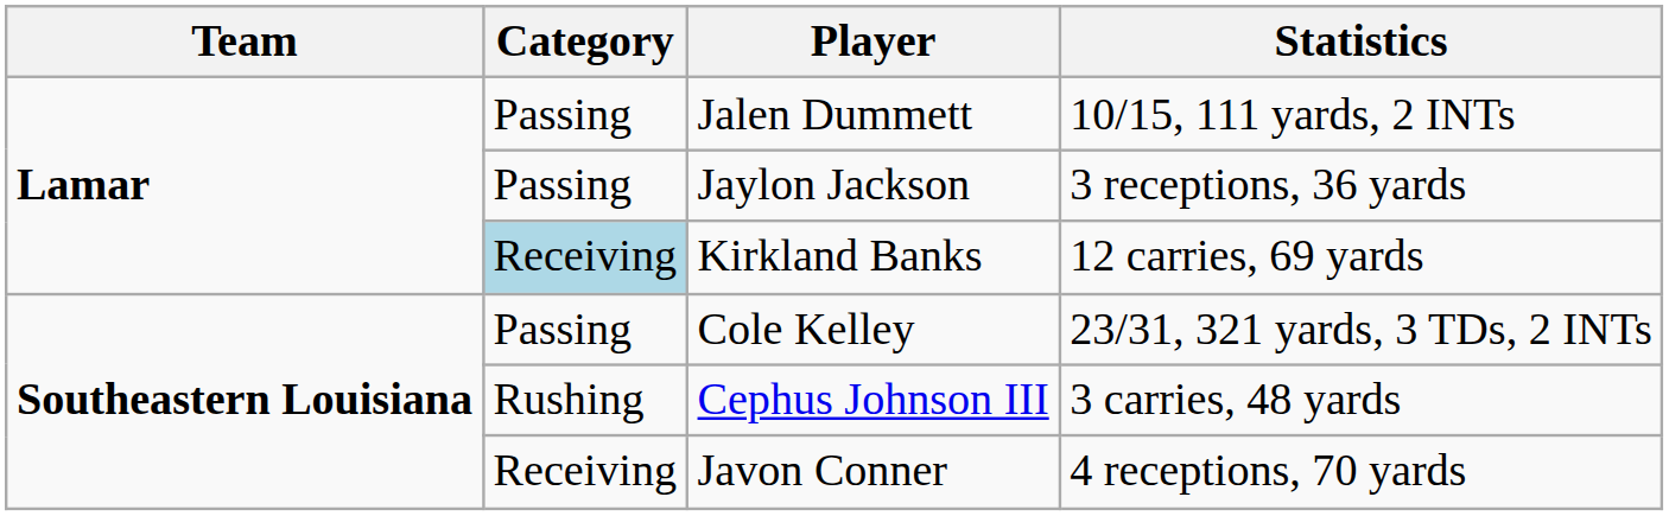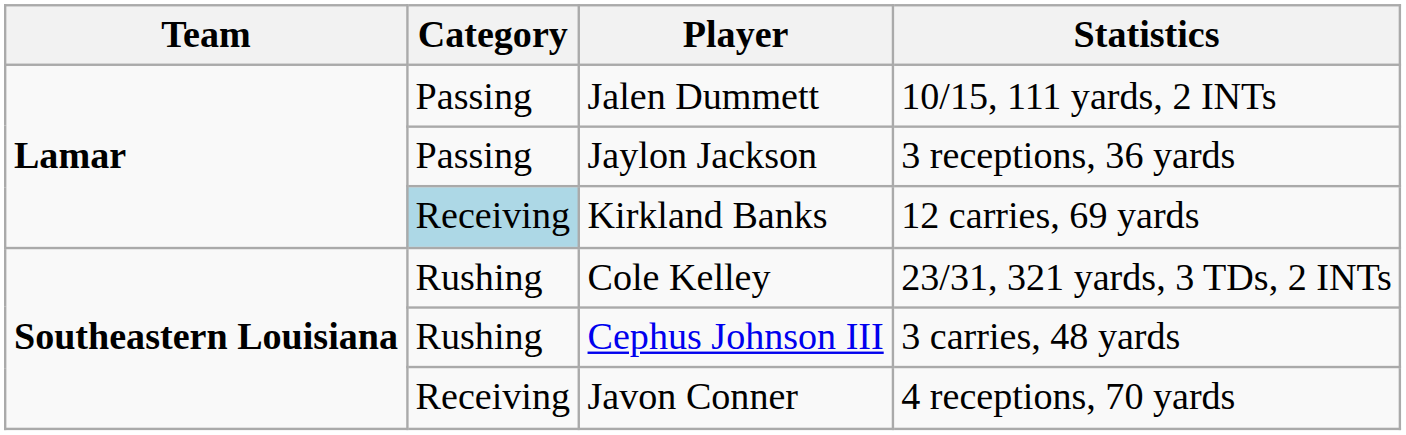Cole Kelley | Category: Passing -> Rushing
